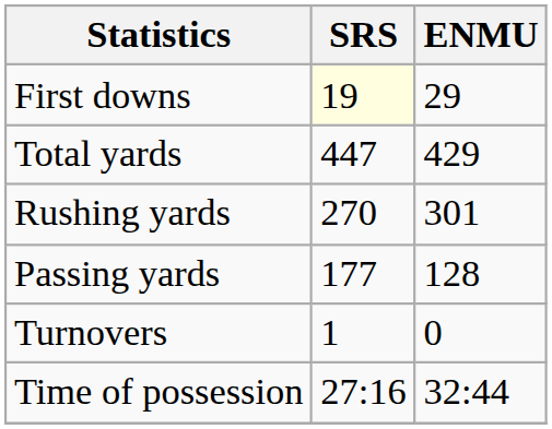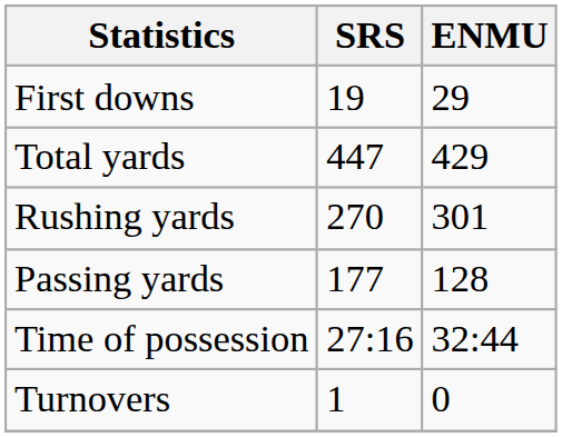First downs | SRS: lightyellow background -> no background
rows swapped: Turnovers <-> Time of possession
